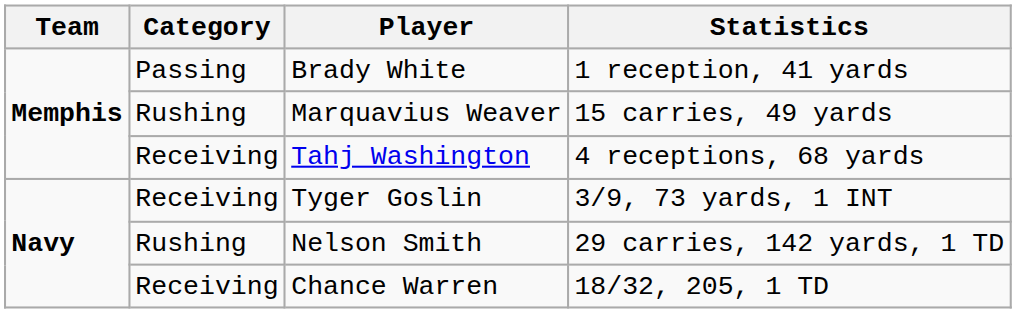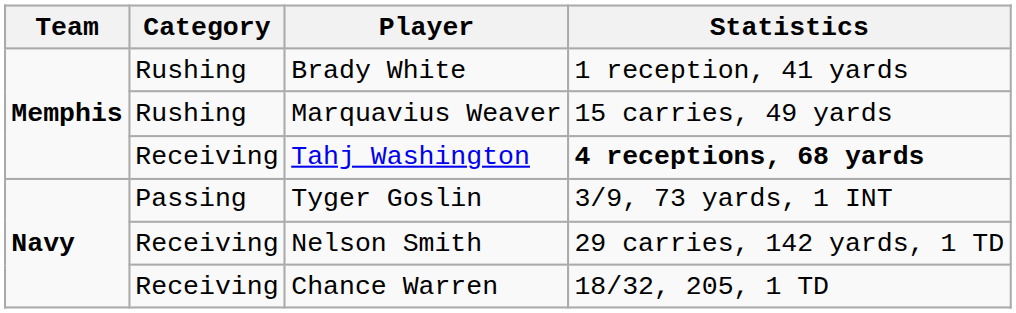Brady White | Category: Passing -> Rushing
Tahj Washington | Statistics: normal -> bold
Tyger Goslin | Category: Receiving -> Passing
Nelson Smith | Category: Rushing -> Receiving
